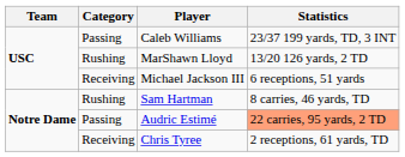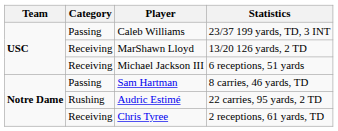MarShawn Lloyd | Category: Rushing -> Receiving
Sam Hartman | Category: Rushing -> Passing
Audric Estimé | Category: Passing -> Rushing
Audric Estimé | Statistics: lightsalmon background -> no background
